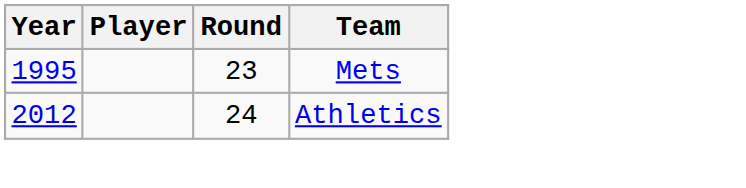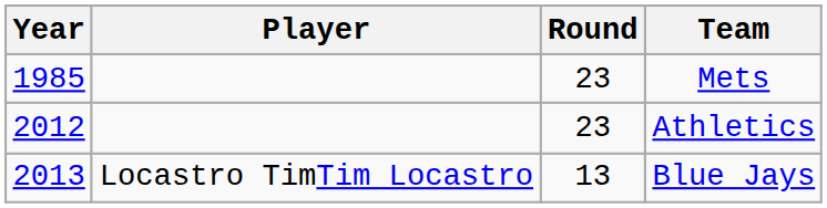Mets | Year: 1995 -> 1985
Athletics | Round: 24 -> 23
+ row: 2013 | Locastro TimTim Locastro | 13 | Blue Jays
